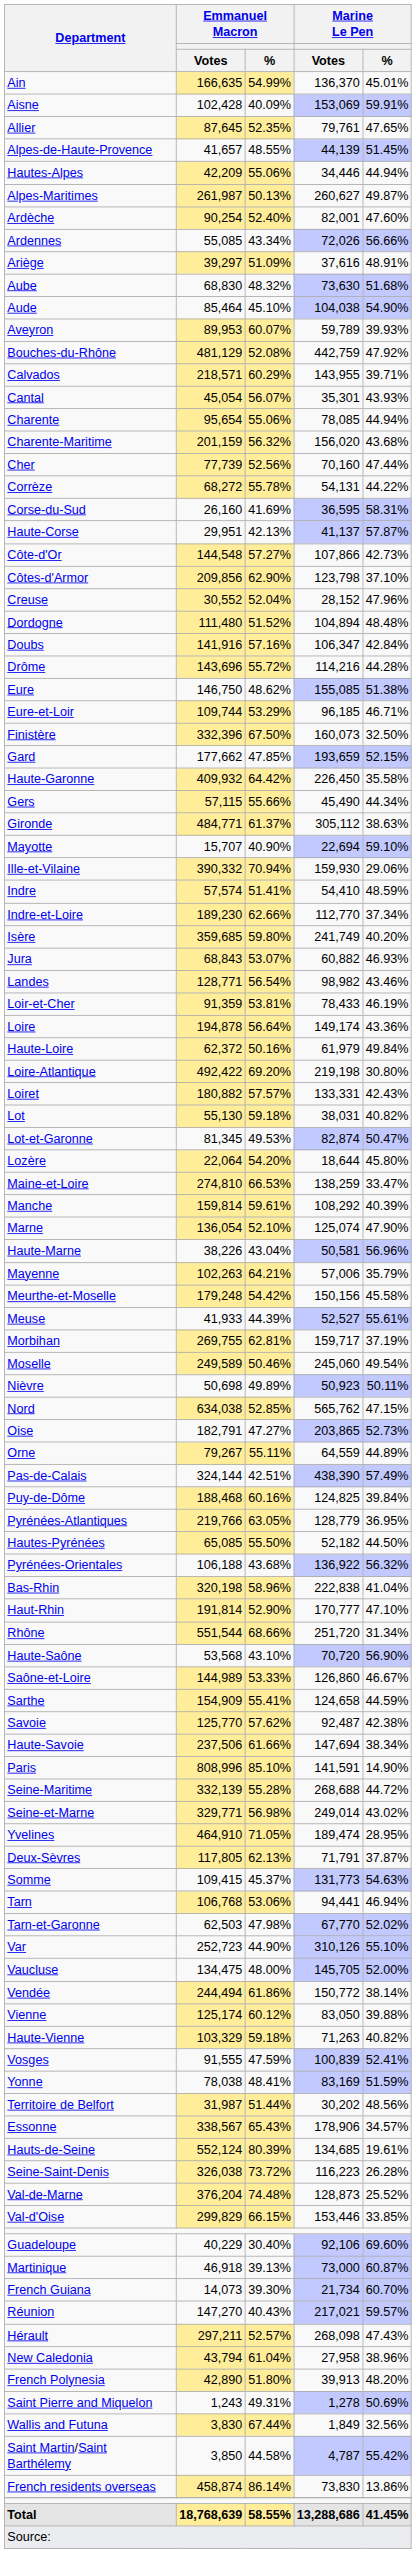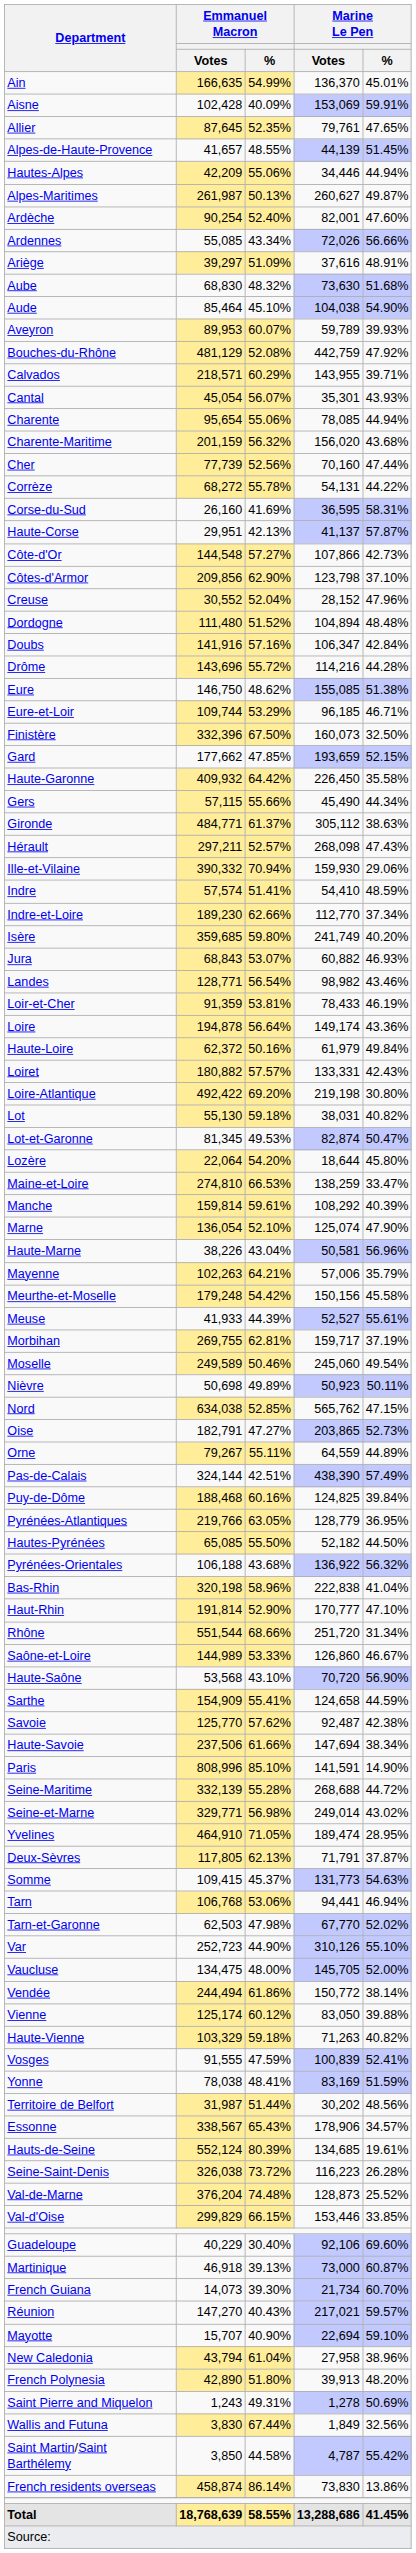rows swapped: Hérault <-> Mayotte
rows swapped: Loire-Atlantique <-> Loiret
rows swapped: Haute-Saône <-> Saône-et-Loire
